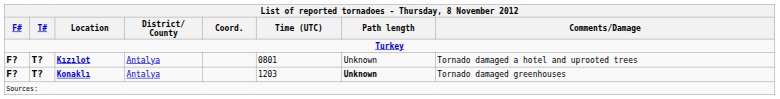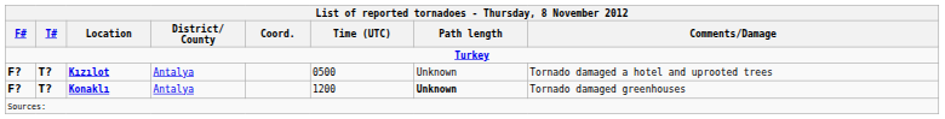Kızılot | Time (UTC): 0801 -> 0500
Konaklı | Time (UTC): 1203 -> 1200
